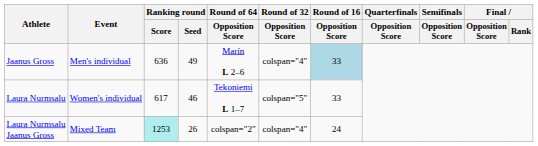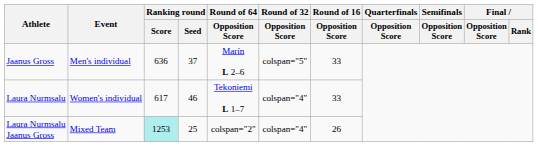Jaanus Gross | Ranking round / Seed: 49 -> 37
Jaanus Gross | Round of 32 / Opposition Score: colspan="4" -> colspan="5"
Jaanus Gross | Round of 16 / Opposition Score: lightblue background -> no background
Laura Nurmsalu | Round of 32 / Opposition Score: colspan="5" -> colspan="4"
Laura Nurmsalu Jaanus Gross | Ranking round / Seed: 26 -> 25
Laura Nurmsalu Jaanus Gross | Round of 16 / Opposition Score: 24 -> 26
